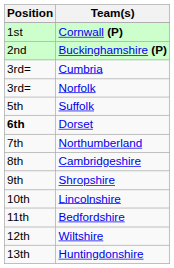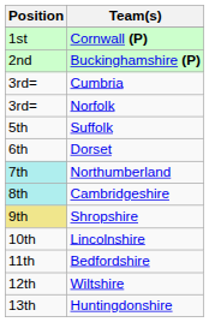Dorset | Position: bold -> normal
Northumberland | Position: no background -> paleturquoise background
Cambridgeshire | Position: no background -> paleturquoise background
Shropshire | Position: no background -> khaki background
